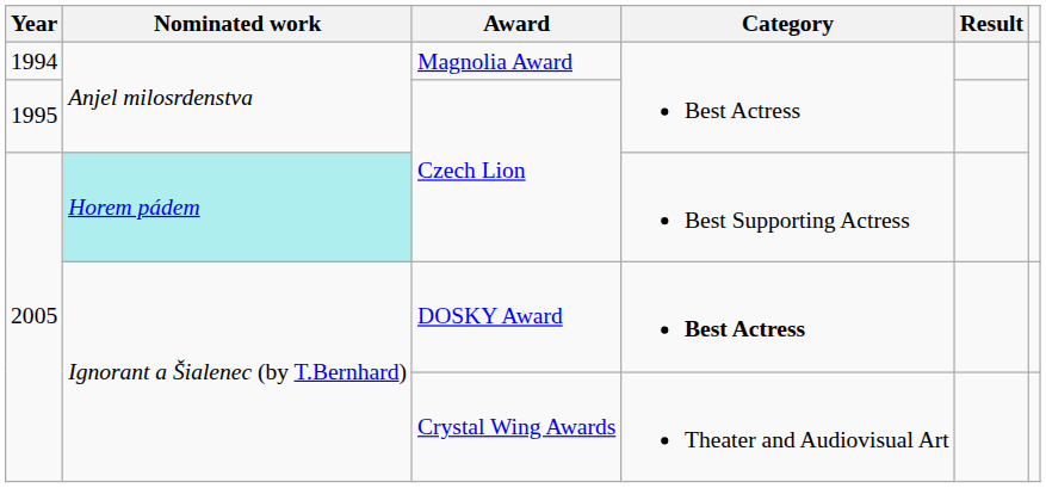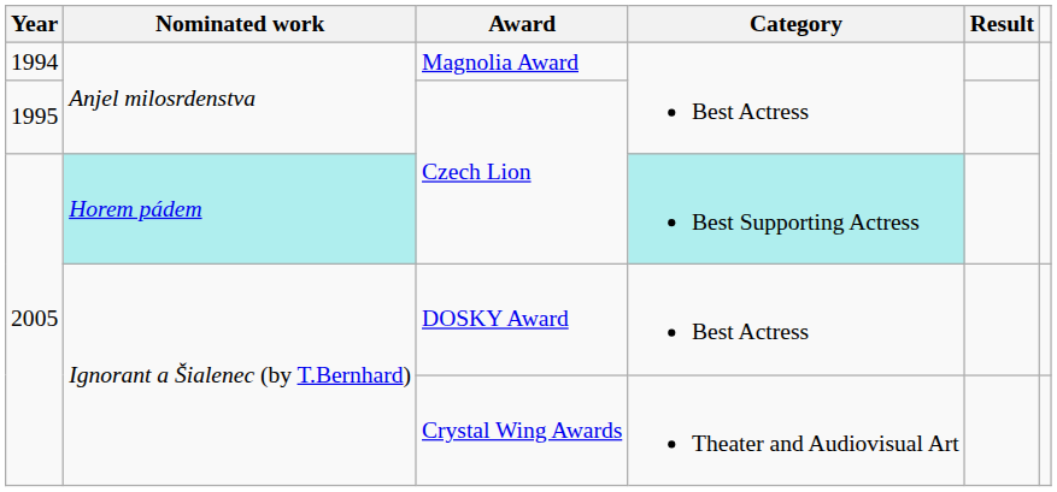2005 / Czech Lion | Category: no background -> paleturquoise background
DOSKY Award | Category: bold -> normal
